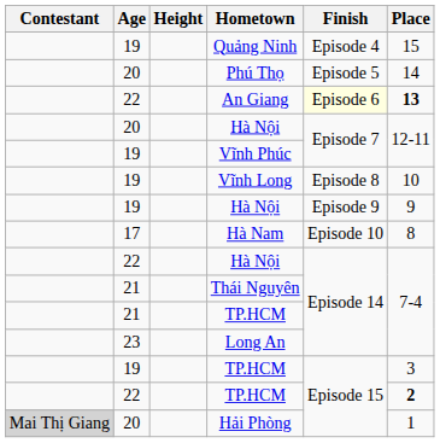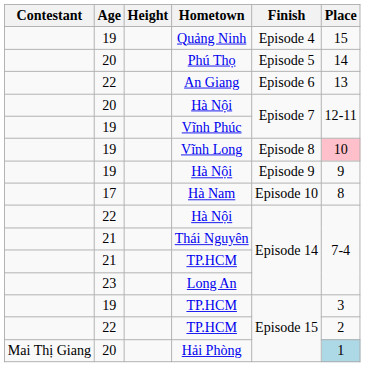An Giang | Finish: lightyellow background -> no background
An Giang | Place: bold -> normal
Vĩnh Long | Place: no background -> pink background
22 / TP.HCM | Place: bold -> normal
Hải Phòng | Contestant: lightgrey background -> no background
Hải Phòng | Place: no background -> lightblue background
